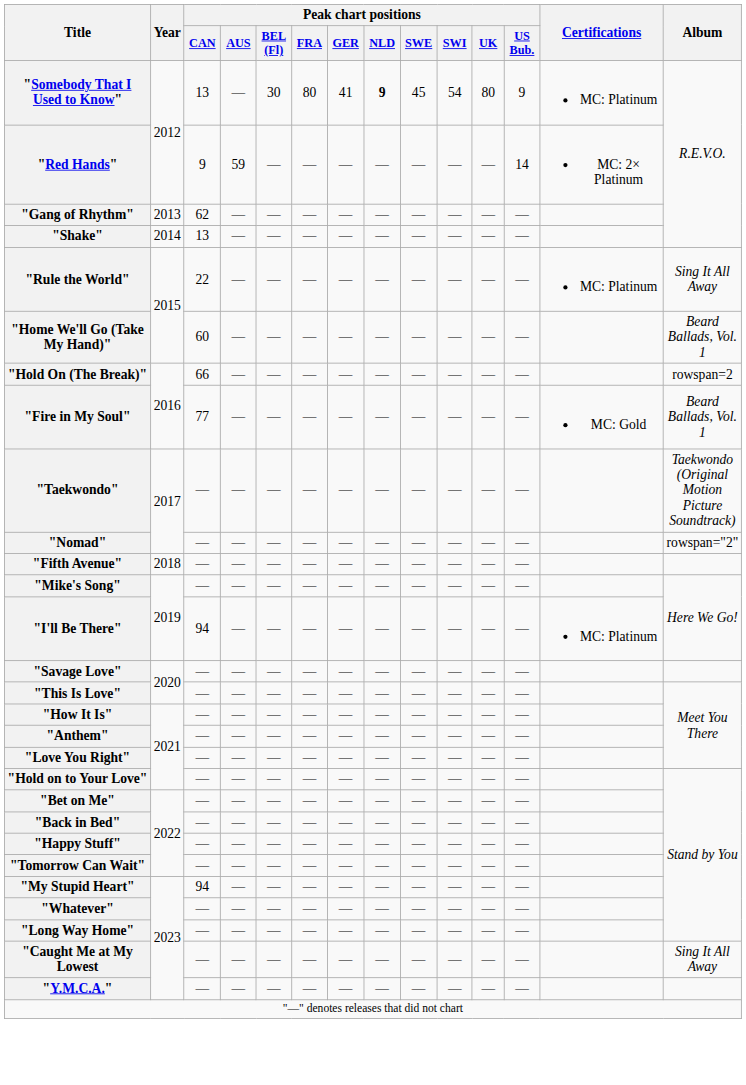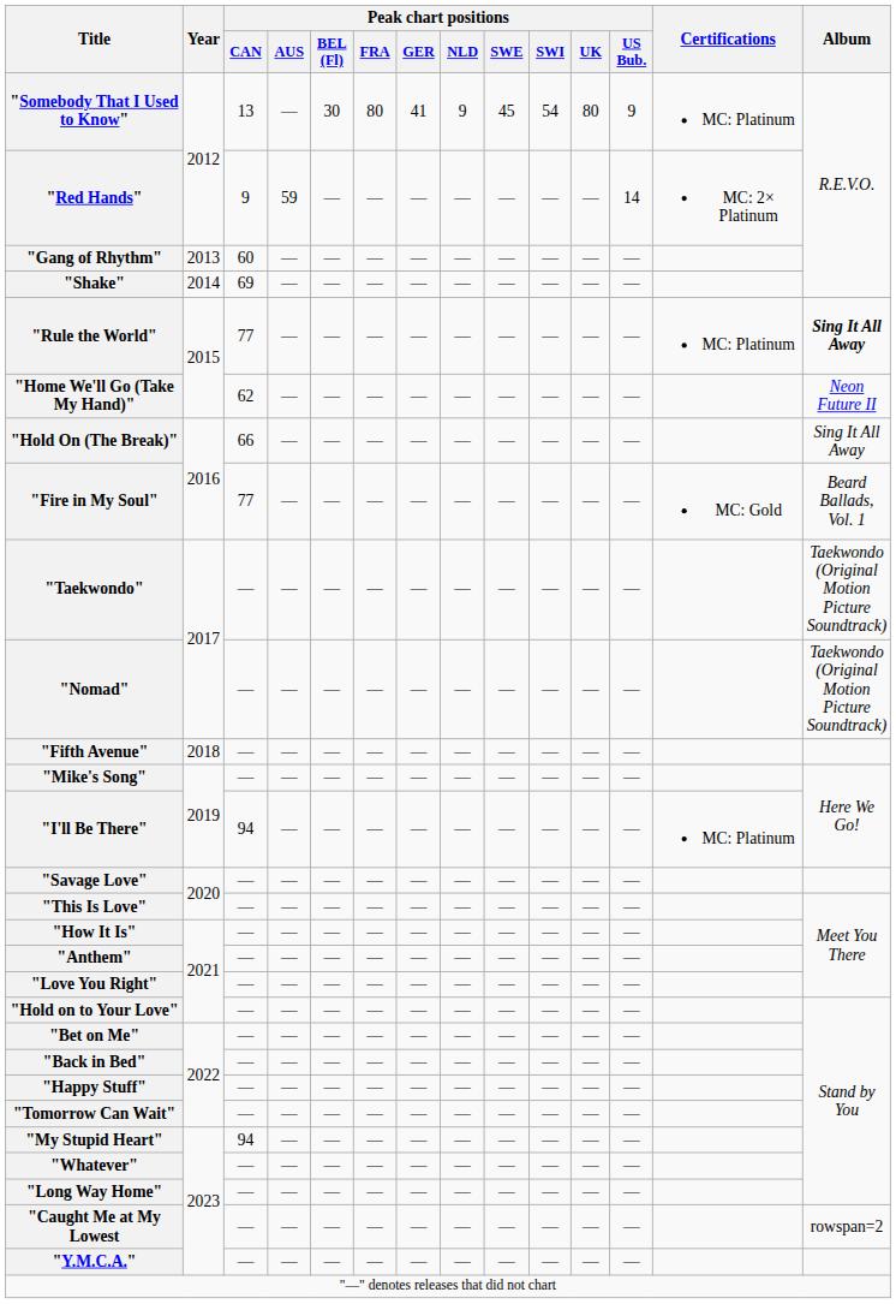"Somebody That I Used to Know" | Peak chart positions / NLD: bold -> normal
"Gang of Rhythm" | Peak chart positions / CAN: 62 -> 60
"Shake" | Peak chart positions / CAN: 13 -> 69
"Rule the World" | Peak chart positions / CAN: 22 -> 77
"Rule the World" | Album: normal -> bold
"Home We'll Go (Take My Hand)" | Peak chart positions / CAN: 60 -> 62
"Home We'll Go (Take My Hand)" | Album: Beard Ballads, Vol. 1 -> Neon Future II
"Hold On (The Break)" | Album: rowspan=2 -> Sing It All Away
"Nomad" | Album: rowspan="2" -> Taekwondo (Original Motion Picture Soundtrack)
"Caught Me at My Lowest | Album: Sing It All Away -> rowspan=2
